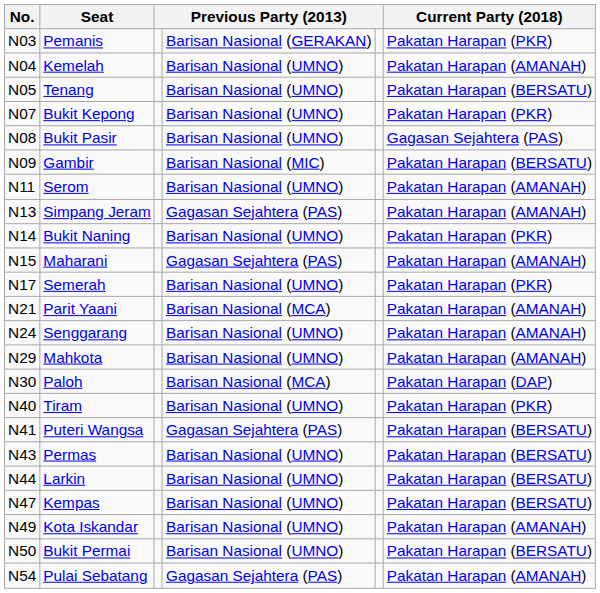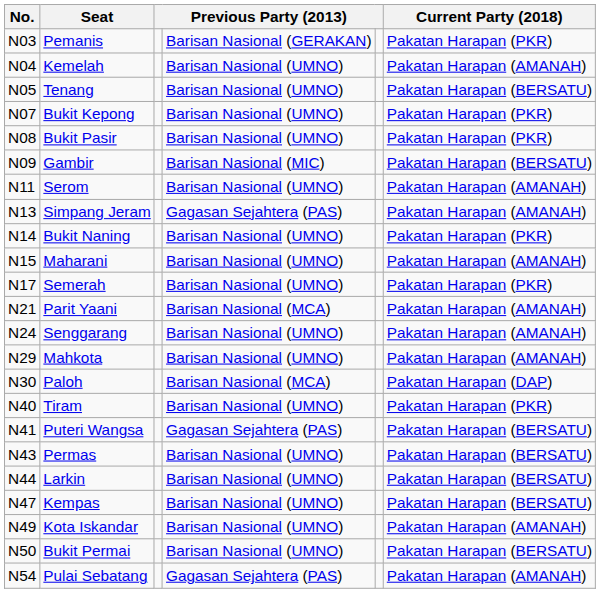Bukit Pasir | column 6: Gagasan Sejahtera (PAS) -> Pakatan Harapan (PKR)
Maharani | column 4: Gagasan Sejahtera (PAS) -> Barisan Nasional (UMNO)
